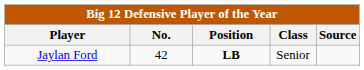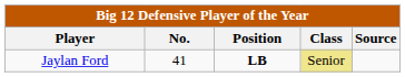Jaylan Ford | No.: 42 -> 41
Jaylan Ford | Class: no background -> khaki background
